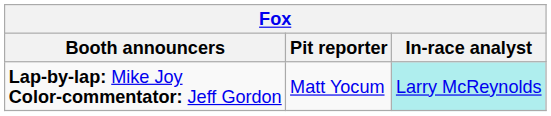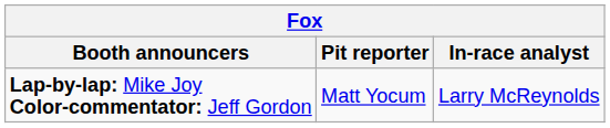Lap-by-lap: Mike Joy Color-commentator: Jeff Gordon | In-race analyst: paleturquoise background -> no background
